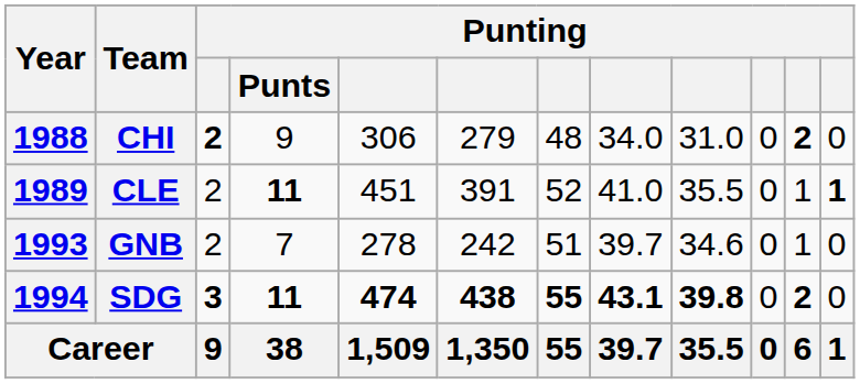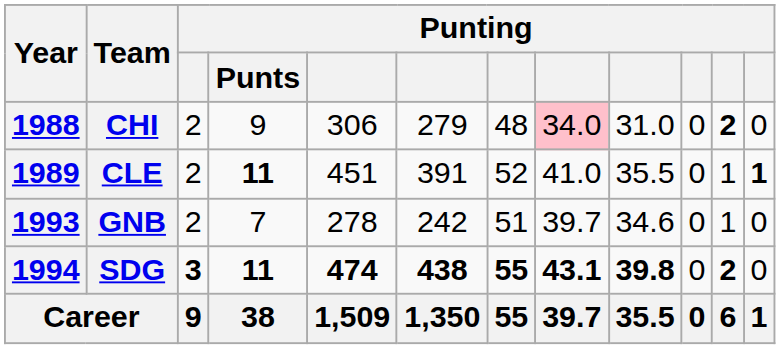CHI | column 3: bold -> normal
CHI | column 8: no background -> pink background
